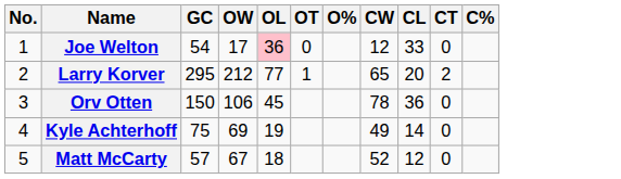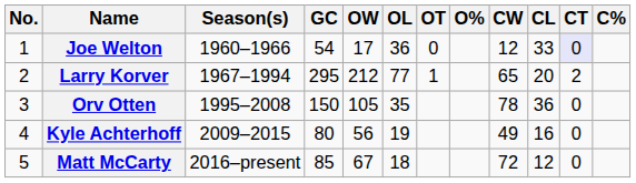+ column: Season(s) | 1960–1966 | 1967–1994 | 1995–2008 | 2009–2015 | 2016–present
Joe Welton | OL: pink background -> no background
Joe Welton | CT: no background -> lavender background
Orv Otten | OW: 106 -> 105
Orv Otten | OL: 45 -> 35
Kyle Achterhoff | GC: 75 -> 80
Kyle Achterhoff | OW: 69 -> 56
Kyle Achterhoff | CL: 14 -> 16
Matt McCarty | GC: 57 -> 85
Matt McCarty | CW: 52 -> 72
